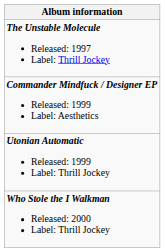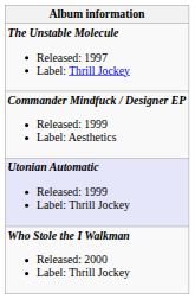row 4 | column 1: no background -> lavender background
